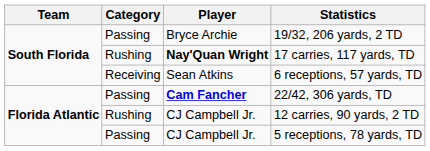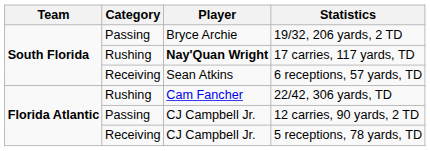22/42, 306 yards, TD | Category: Passing -> Rushing
22/42, 306 yards, TD | Player: bold -> normal
12 carries, 90 yards, 2 TD | Category: Rushing -> Passing
5 receptions, 78 yards, TD | Category: Passing -> Receiving
